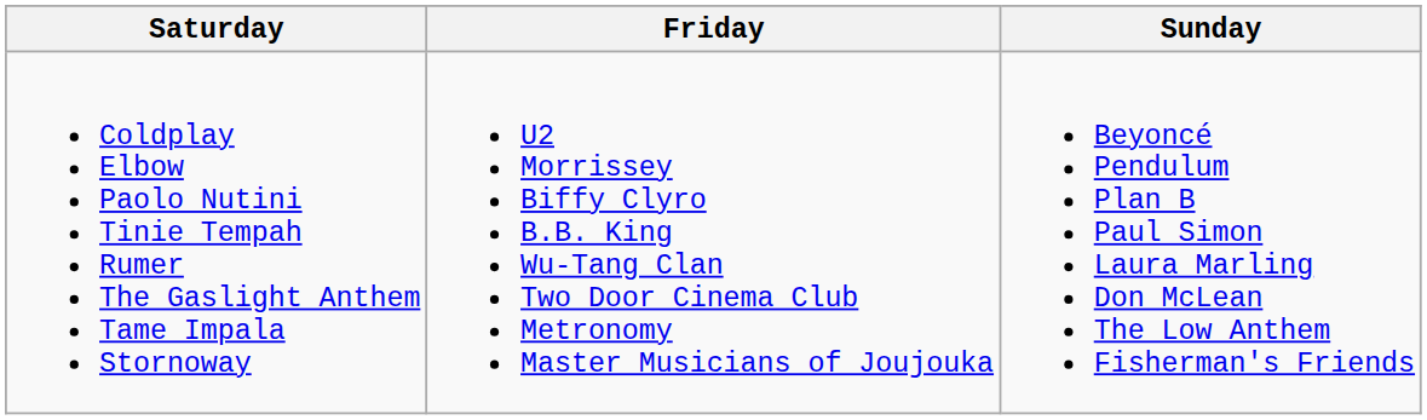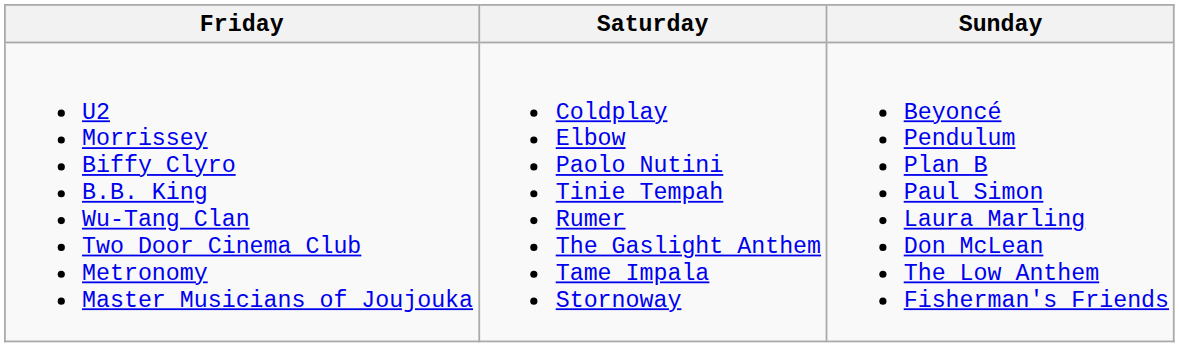columns swapped: Friday <-> Saturday
